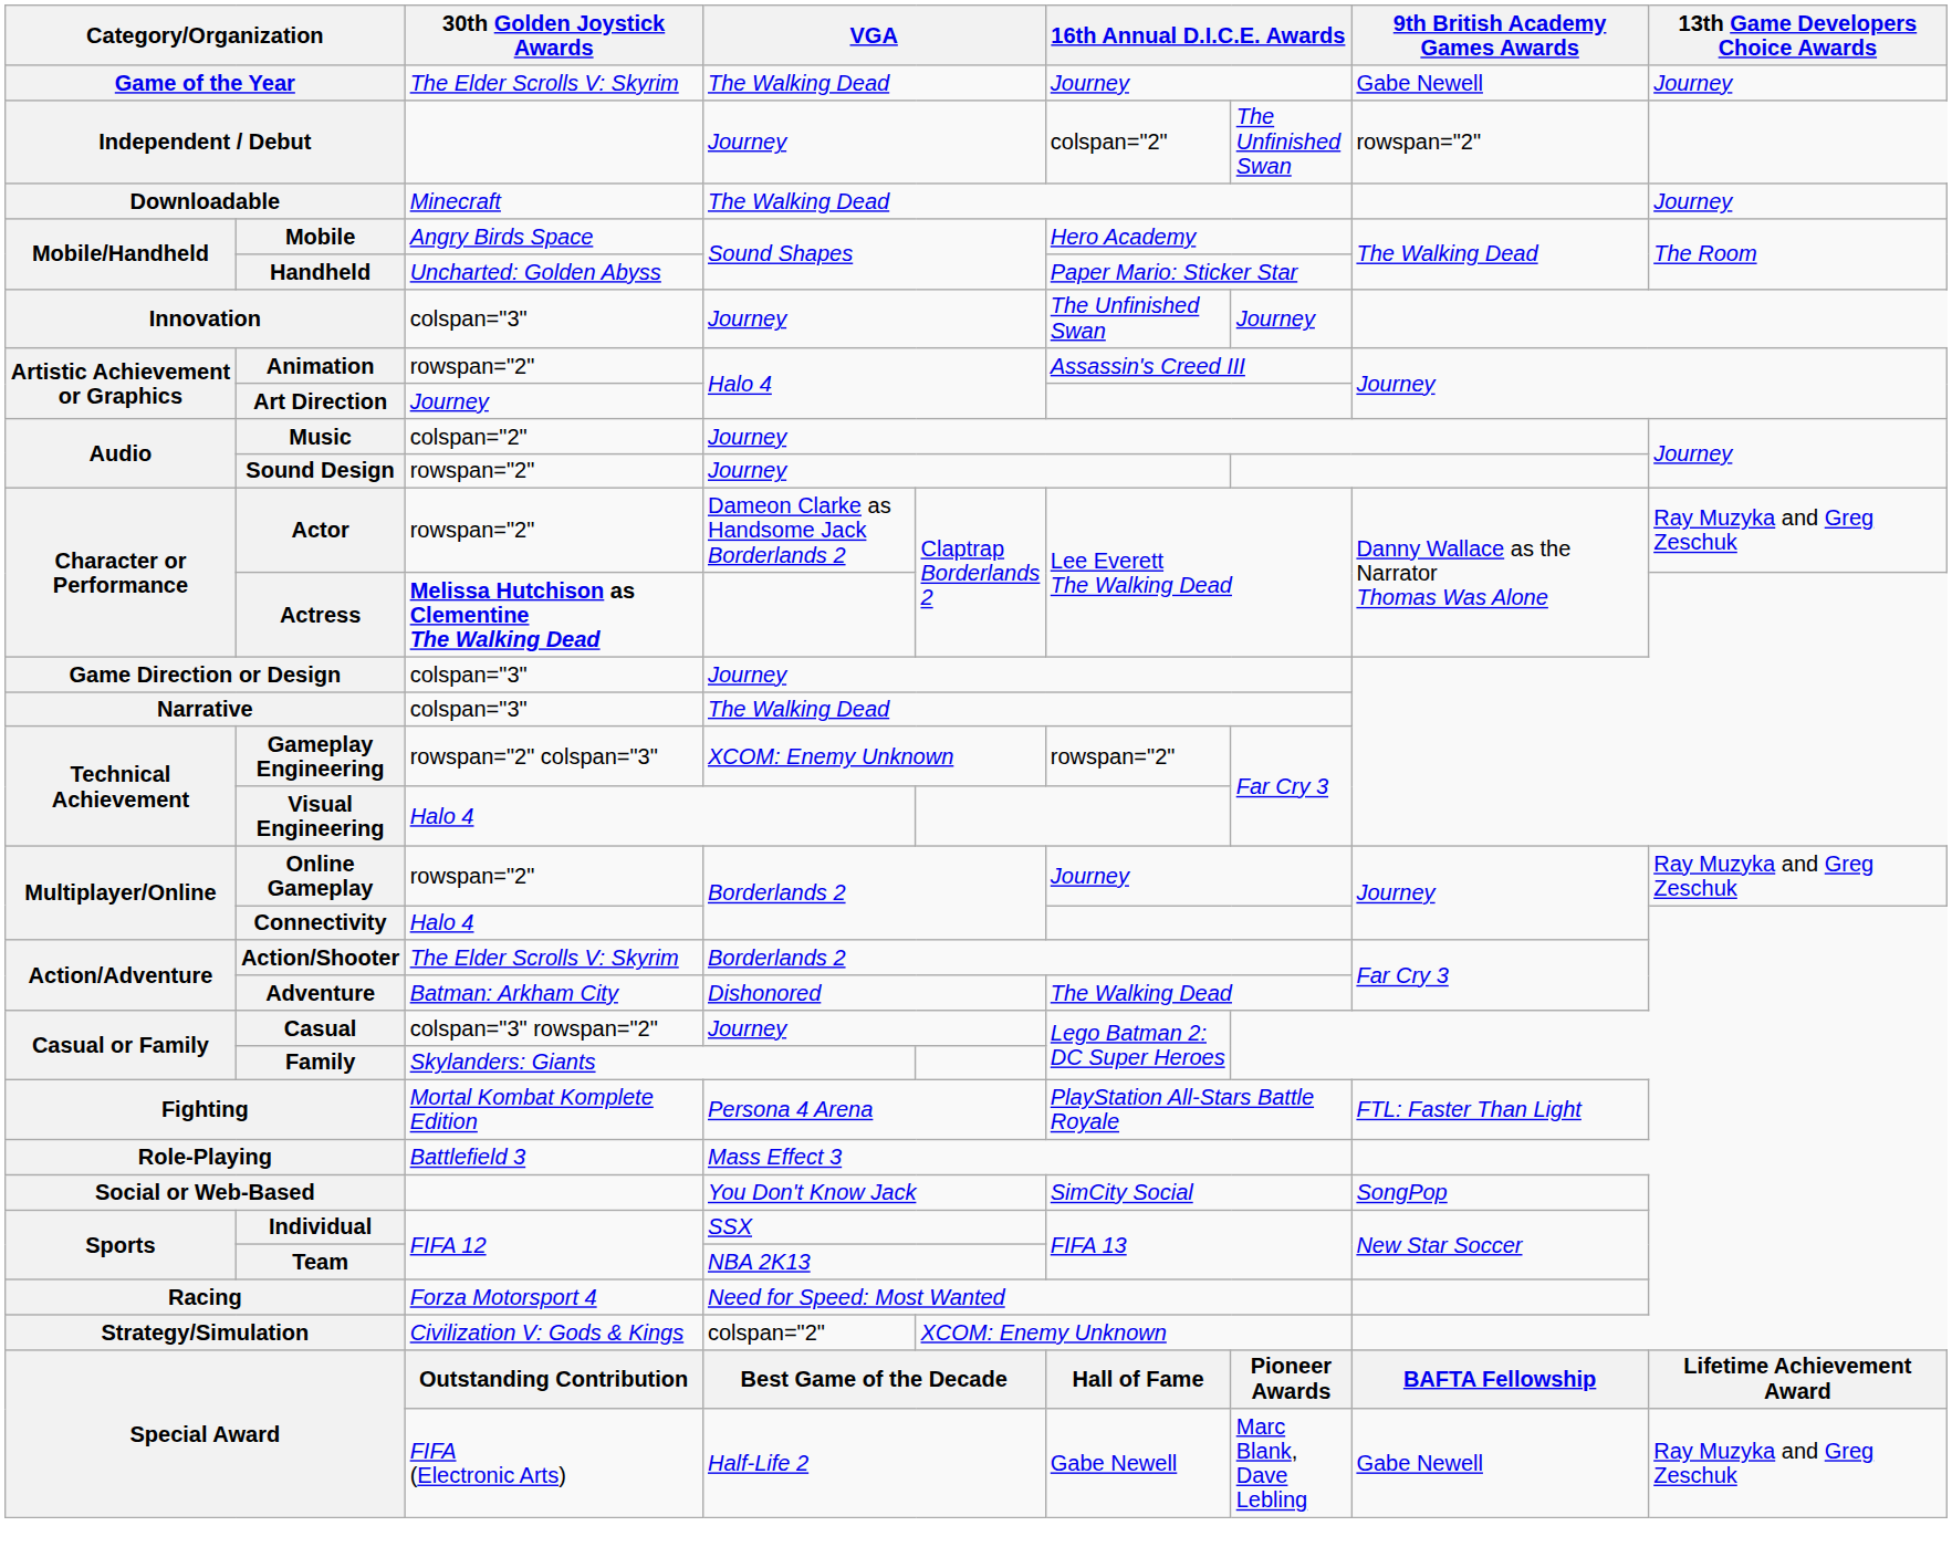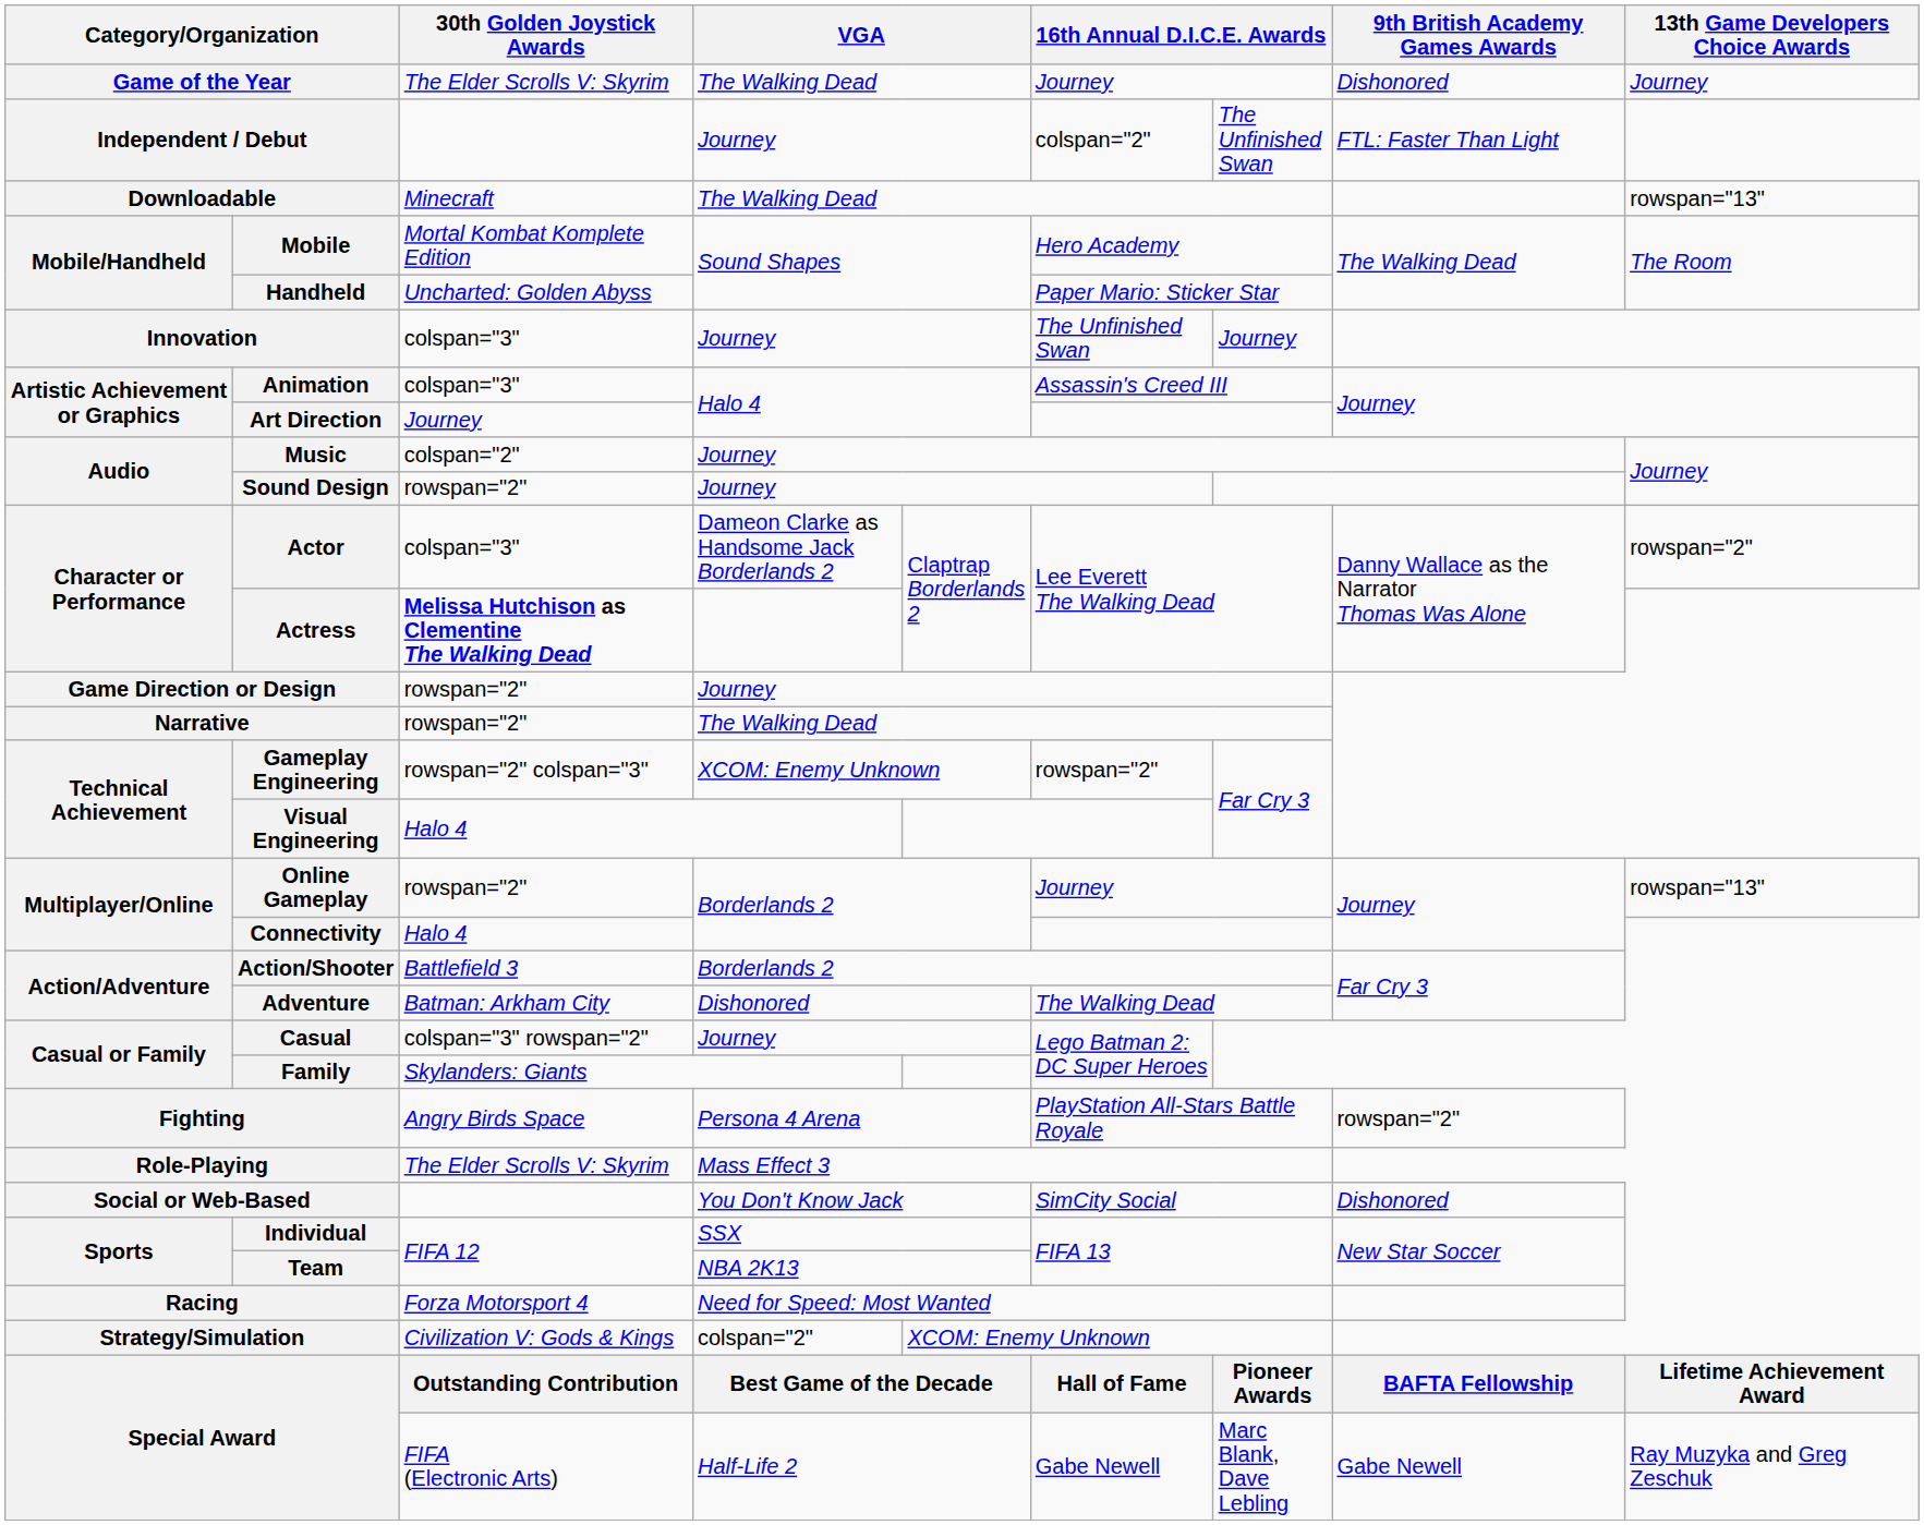Game of the Year | 9th British Academy Games Awards: Gabe Newell -> Dishonored
Independent / Debut | 9th British Academy Games Awards: rowspan="2" -> FTL: Faster Than Light
Downloadable | 13th Game Developers Choice Awards: Journey -> rowspan="13"
Mobile | 30th Golden Joystick Awards: Angry Birds Space -> Mortal Kombat Komplete Edition
Animation | 30th Golden Joystick Awards: rowspan="2" -> colspan="3"
Actor | 30th Golden Joystick Awards: rowspan="2" -> colspan="3"
Actor | 13th Game Developers Choice Awards: Ray Muzyka and Greg Zeschuk -> rowspan="2"
Game Direction or Design | 30th Golden Joystick Awards: colspan="3" -> rowspan="2"
Narrative | 30th Golden Joystick Awards: colspan="3" -> rowspan="2"
Online Gameplay | 13th Game Developers Choice Awards: Ray Muzyka and Greg Zeschuk -> rowspan="13"
Action/Shooter | 30th Golden Joystick Awards: The Elder Scrolls V: Skyrim -> Battlefield 3
Fighting | 30th Golden Joystick Awards: Mortal Kombat Komplete Edition -> Angry Birds Space
Fighting | 9th British Academy Games Awards: FTL: Faster Than Light -> rowspan="2"
Role-Playing | 30th Golden Joystick Awards: Battlefield 3 -> The Elder Scrolls V: Skyrim
Social or Web-Based | 9th British Academy Games Awards: SongPop -> Dishonored
